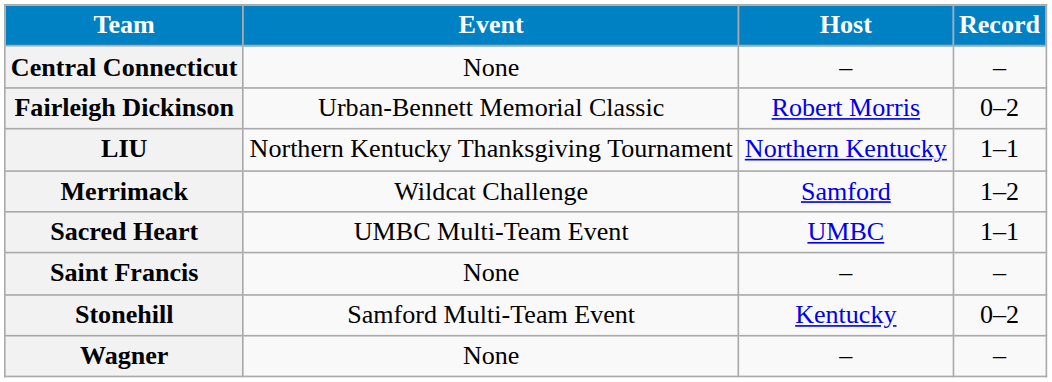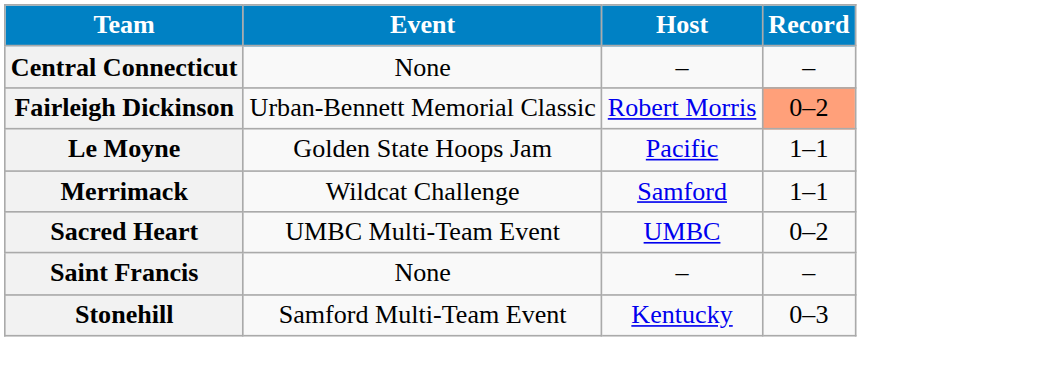Fairleigh Dickinson | Record: no background -> lightsalmon background
+ row: Le Moyne | Golden State Hoops Jam | Pacific | 1–1
- row: LIU | Northern Kentucky Thanksgiving Tournament | Northern Kentucky | 1–1
Merrimack | Record: 1–2 -> 1–1
Sacred Heart | Record: 1–1 -> 0–2
Stonehill | Record: 0–2 -> 0–3
- row: Wagner | None | – | –
